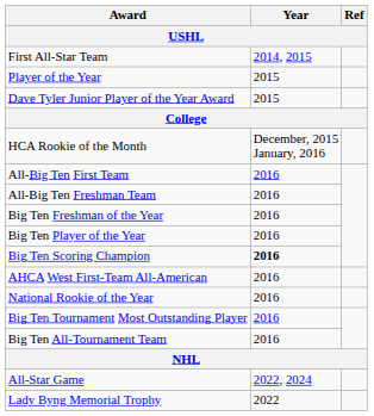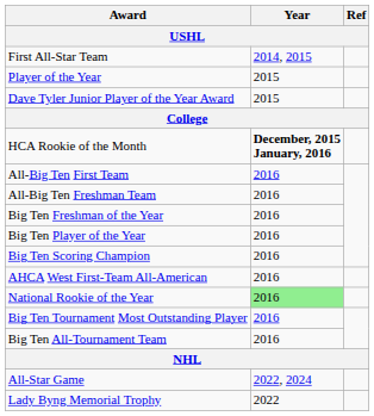HCA Rookie of the Month | Year: normal -> bold
Big Ten Scoring Champion | Year: bold -> normal
National Rookie of the Year | Year: no background -> lightgreen background
